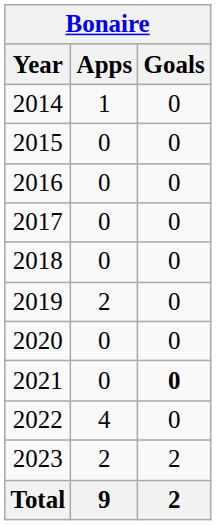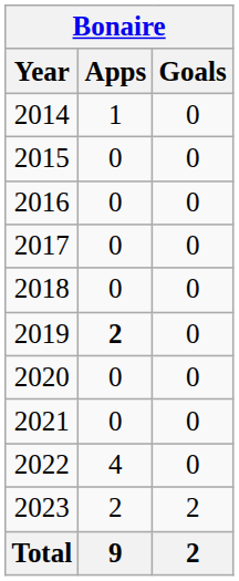2019 | Apps: normal -> bold
2021 | Goals: bold -> normal
